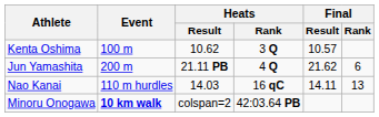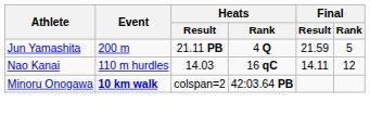- row: Kenta Oshima | 100 m | 10.62 | 3 Q | 10.57
Jun Yamashita | Final / Result: 21.62 -> 21.59
Jun Yamashita | Final / Rank: 6 -> 5
Nao Kanai | Final / Rank: 13 -> 12
